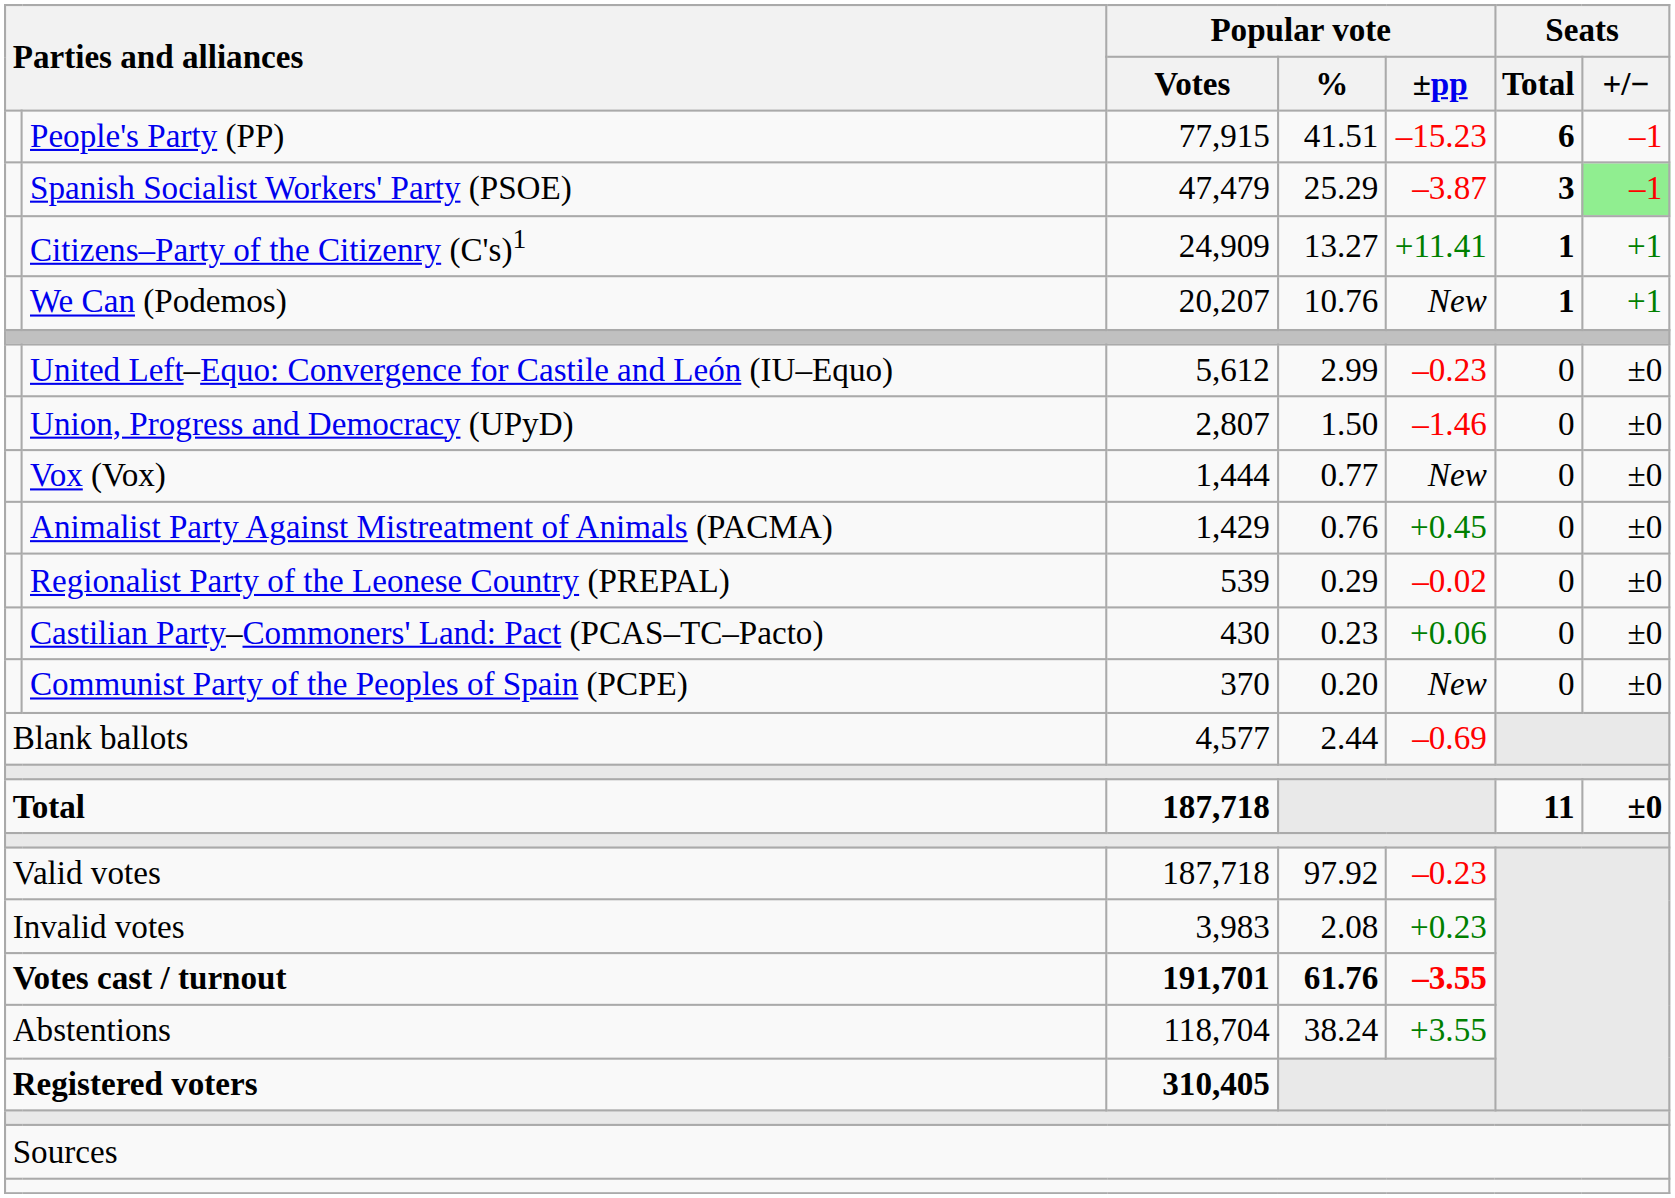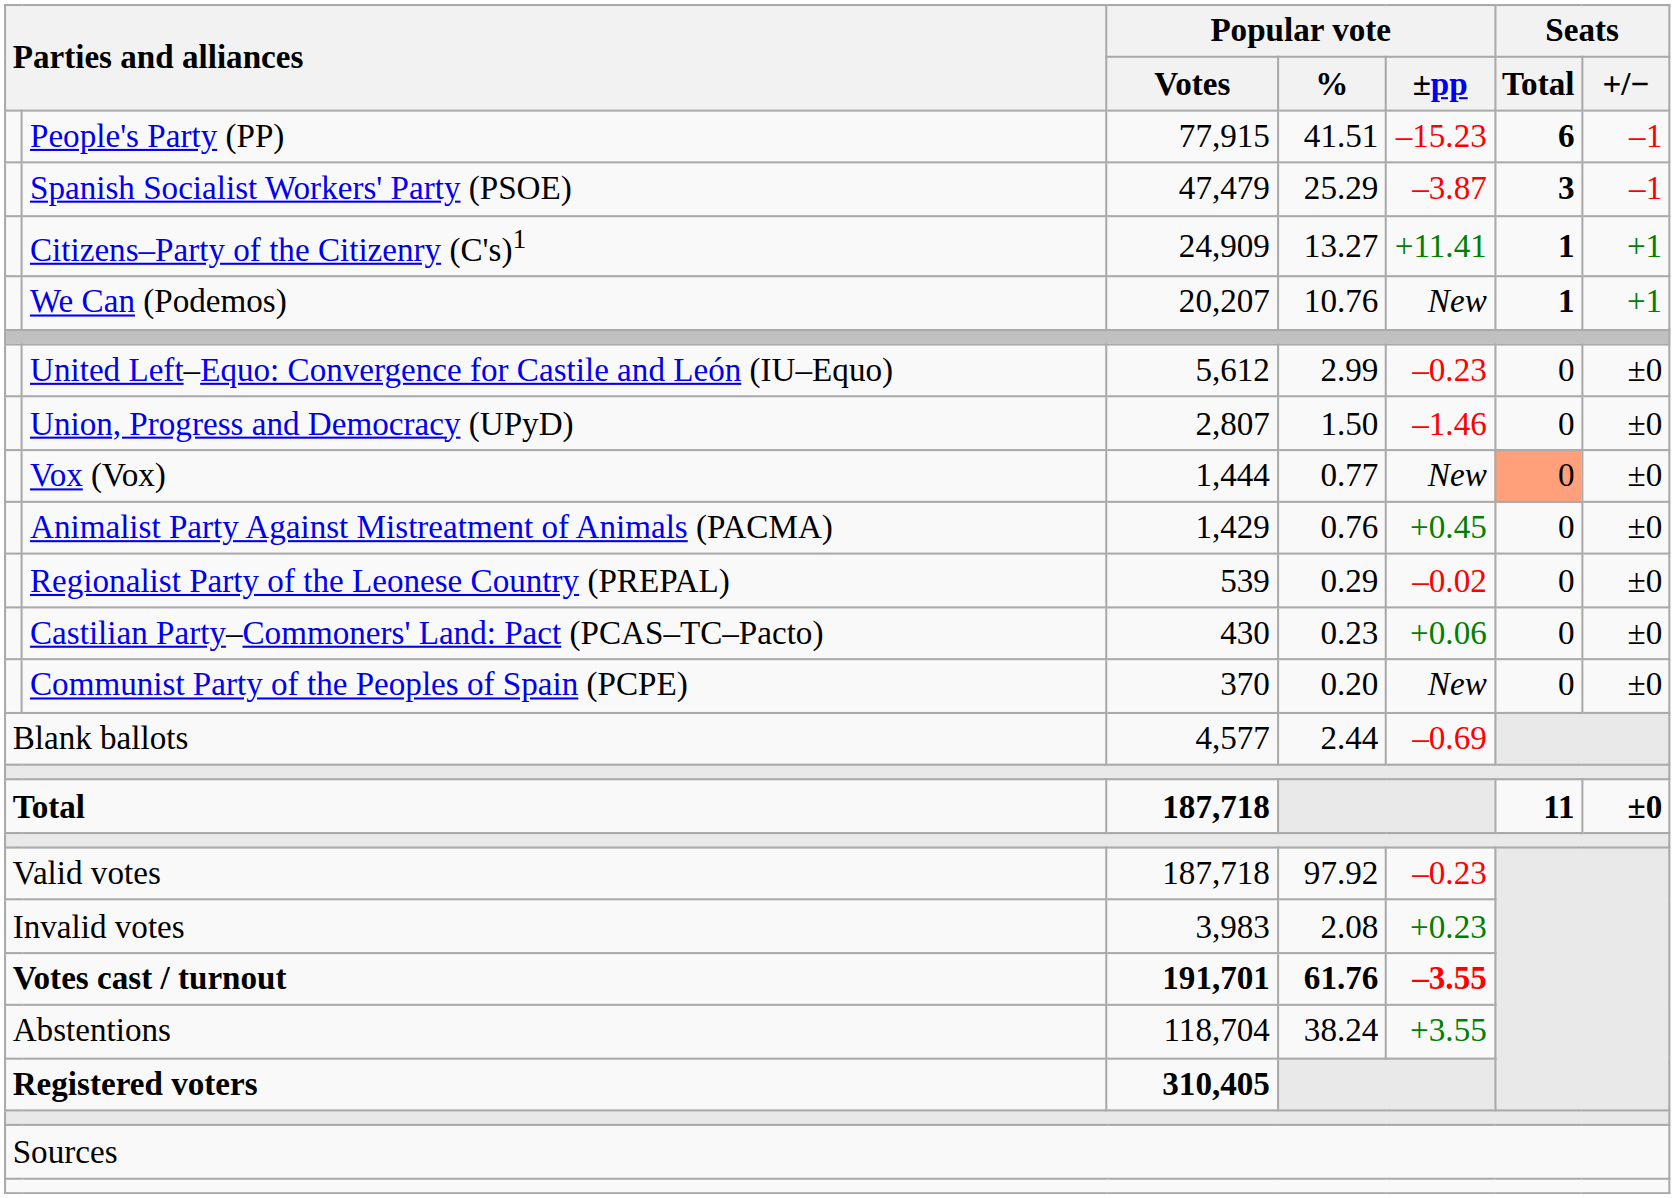Spanish Socialist Workers' Party (PSOE) | Seats / +/−: lightgreen background -> no background
Vox (Vox) | Seats / Total: no background -> lightsalmon background
